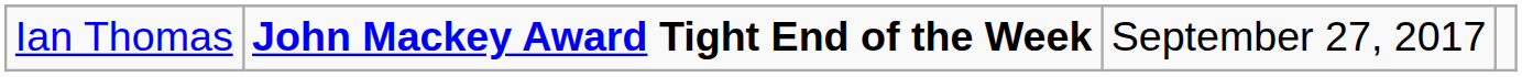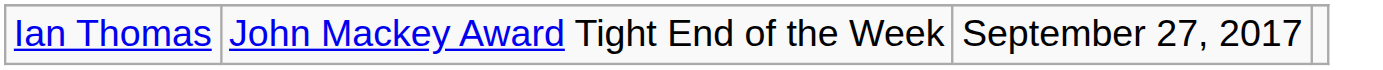Ian Thomas | column 2: bold -> normal
